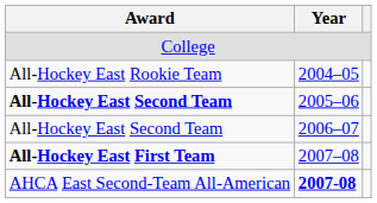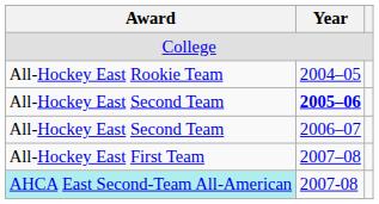2005–06 | Award: bold -> normal
2005–06 | Year: normal -> bold
2007–08 | Award: bold -> normal
2007-08 | Award: no background -> paleturquoise background
2007-08 | Year: bold -> normal
